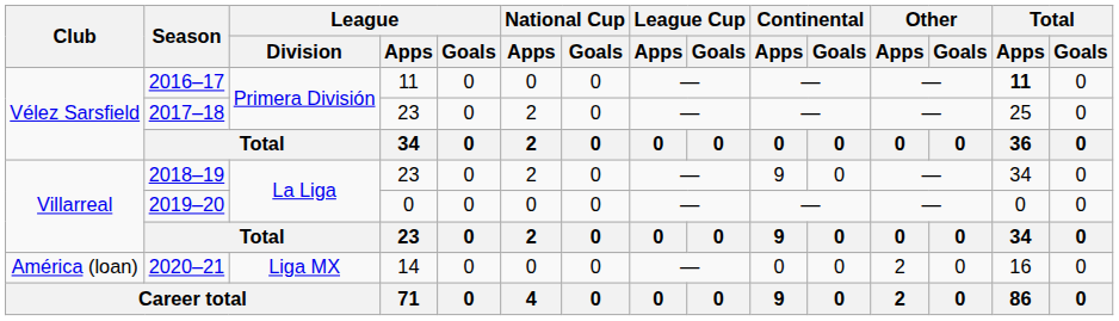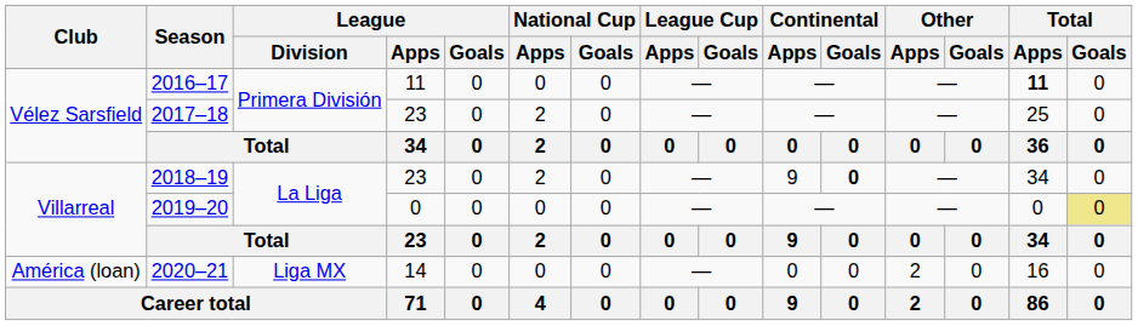2018–19 | Continental / Goals: normal -> bold
2019–20 | Total / Goals: no background -> khaki background
